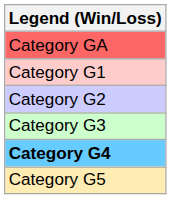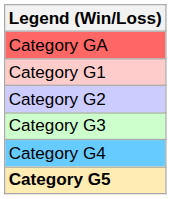row 6 | column 1: bold -> normal
row 7 | column 1: normal -> bold
